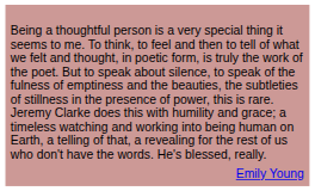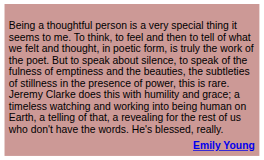row 2 | column 1: normal -> bold
